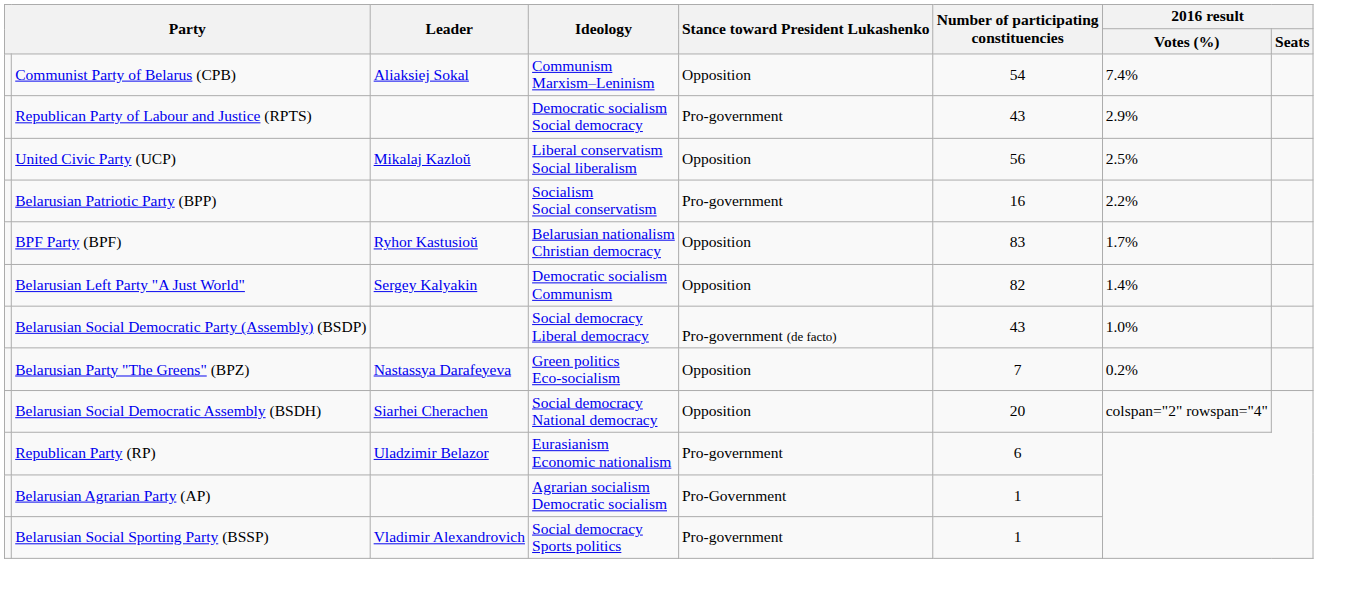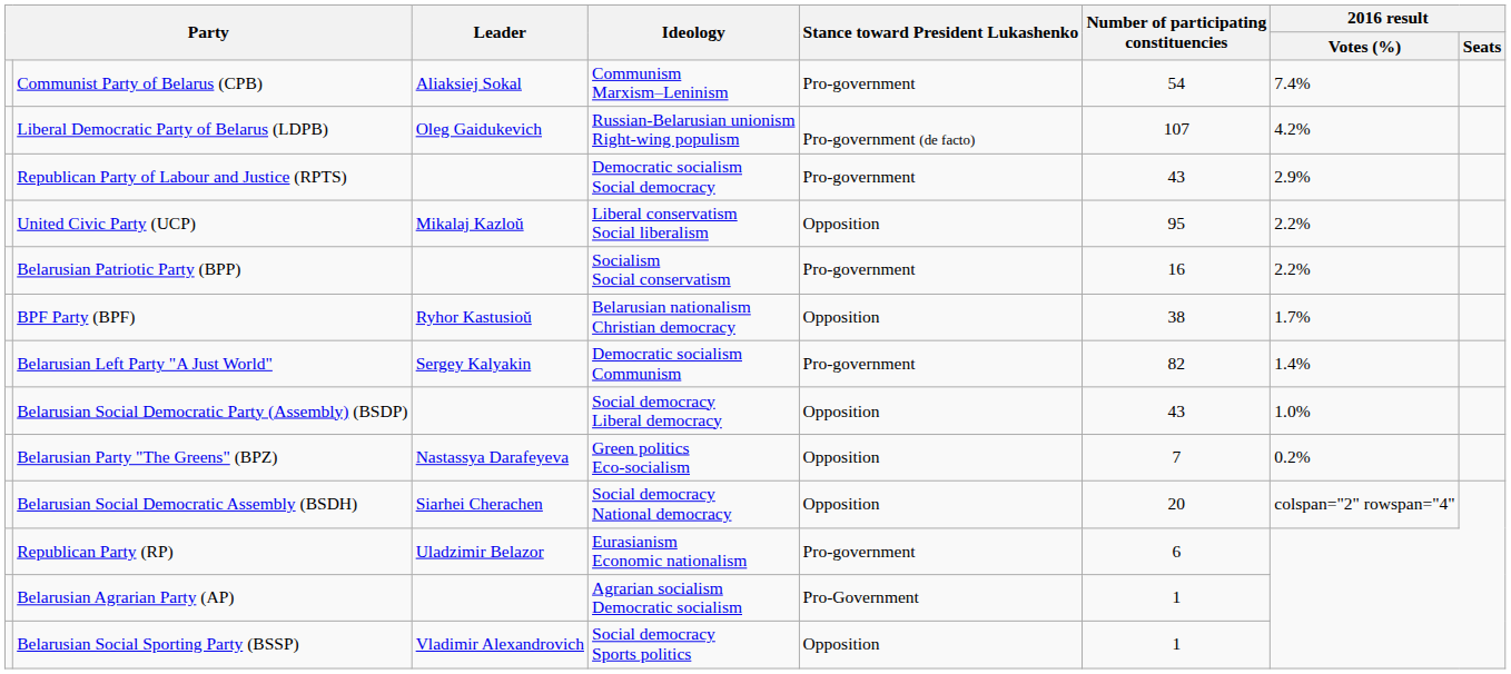Communist Party of Belarus (CPB) | Stance toward President Lukashenko: Opposition -> Pro-government
+ row: Liberal Democratic Party of Belarus (LDPB) | Oleg Gaidukevich | Russian-Belarusian unionism Right-wing populism | Pro-government (de facto) | 107 | 4.2%
United Civic Party (UCP) | Number of participating constituencies: 56 -> 95
United Civic Party (UCP) | 2016 result / Votes (%): 2.5% -> 2.2%
BPF Party (BPF) | Number of participating constituencies: 83 -> 38
Belarusian Left Party "A Just World" | Stance toward President Lukashenko: Opposition -> Pro-government
Belarusian Social Democratic Party (Assembly) (BSDP) | Stance toward President Lukashenko: Pro-government (de facto) -> Opposition
Belarusian Social Sporting Party (BSSP) | Stance toward President Lukashenko: Pro-government -> Opposition
